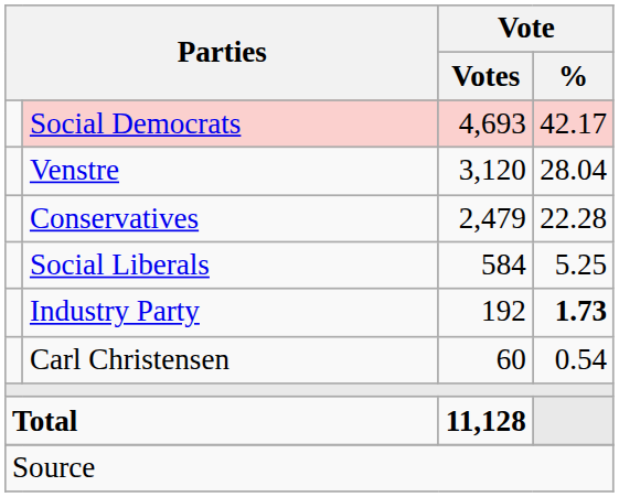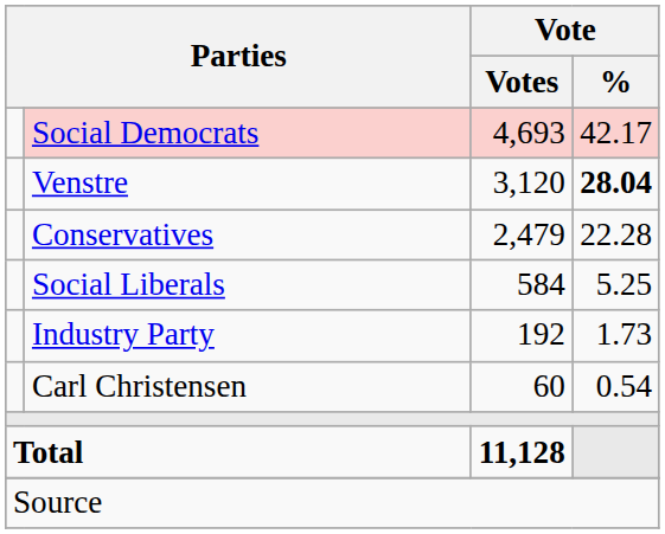Venstre | Vote / %: normal -> bold
Industry Party | Vote / %: bold -> normal
